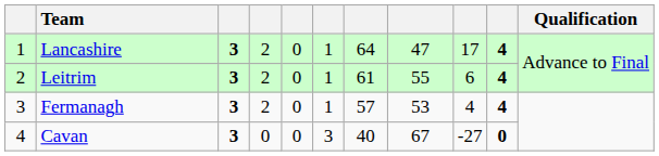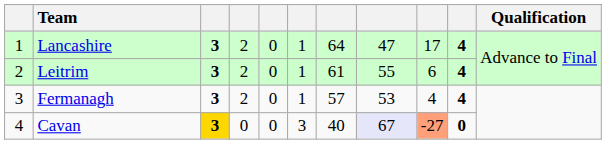Cavan | column 3: no background -> gold background
Cavan | column 8: no background -> lavender background
Cavan | column 9: no background -> lightsalmon background
